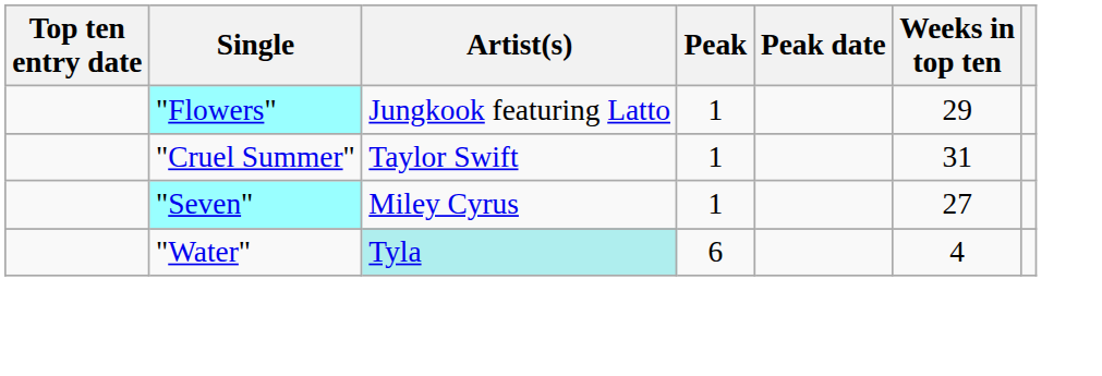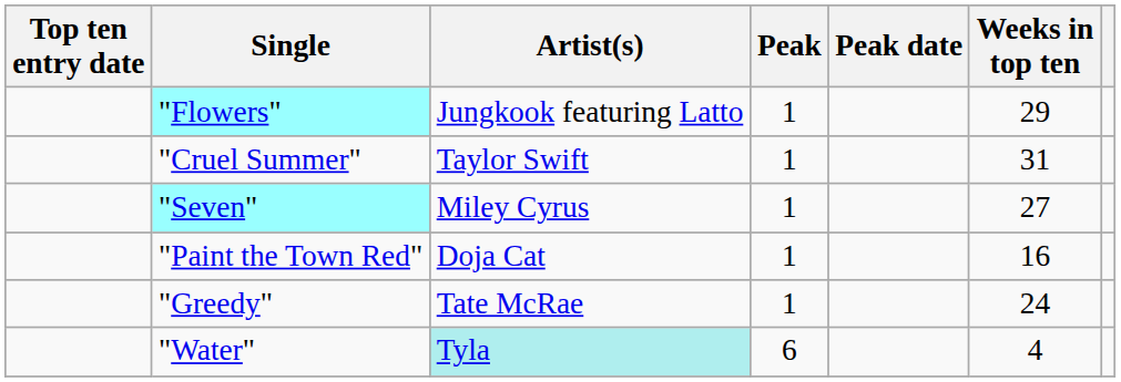+ row: "Paint the Town Red" | Doja Cat | 1 | 16
+ row: "Greedy" | Tate McRae | 1 | 24
